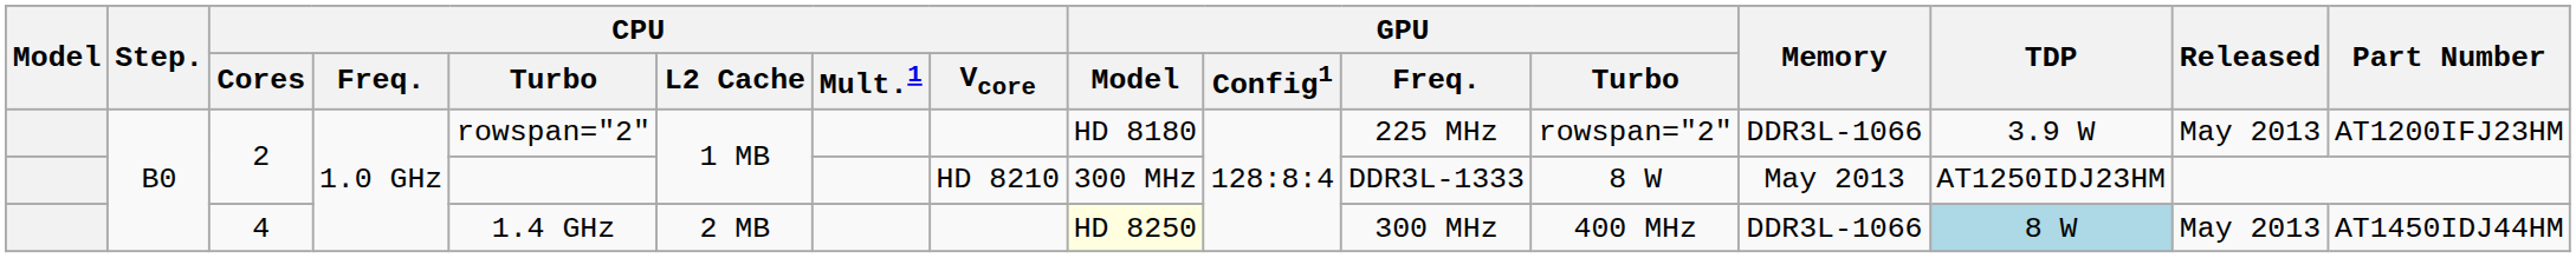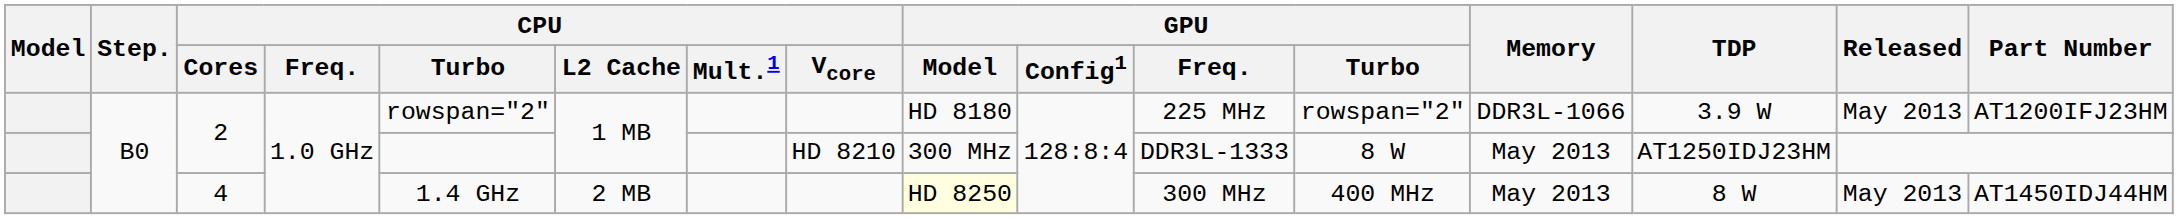4 | Memory: DDR3L-1066 -> May 2013
4 | TDP: lightblue background -> no background
